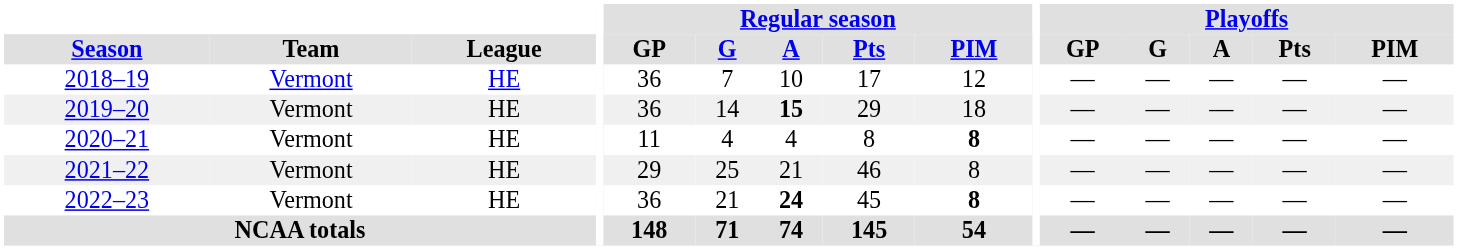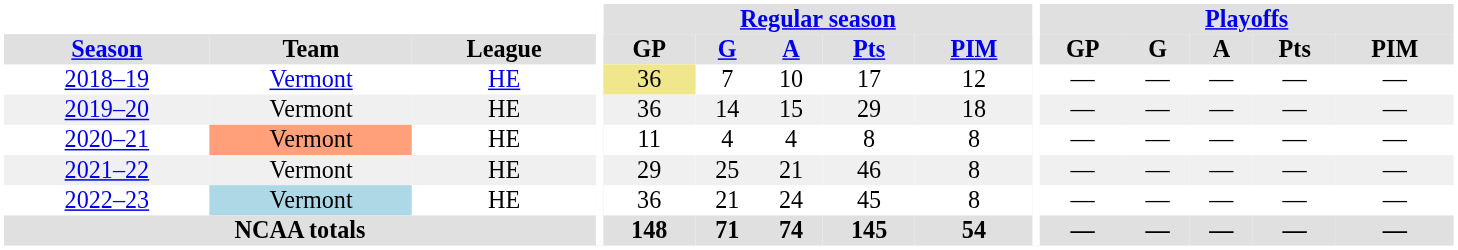2018–19 | Regular season / GP: no background -> khaki background
2019–20 | Regular season / A: bold -> normal
2020–21 | Team: no background -> lightsalmon background
2020–21 | Regular season / PIM: bold -> normal
2022–23 | Team: no background -> lightblue background
2022–23 | Regular season / A: bold -> normal
2022–23 | Regular season / PIM: bold -> normal
